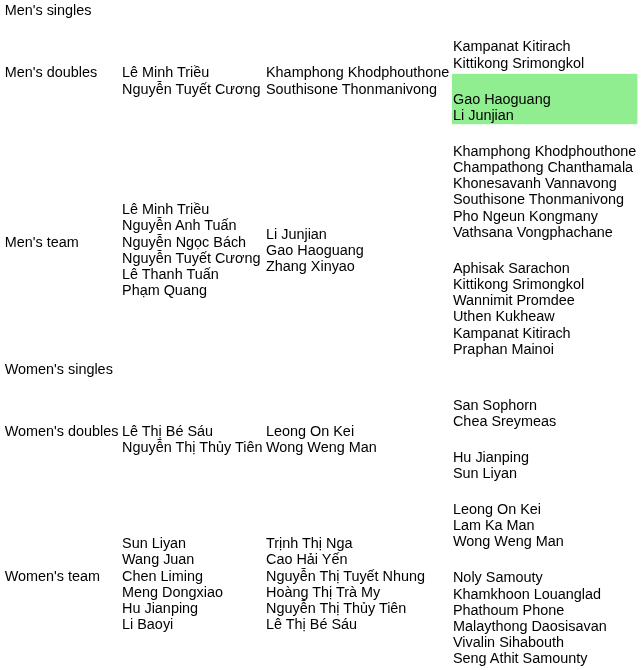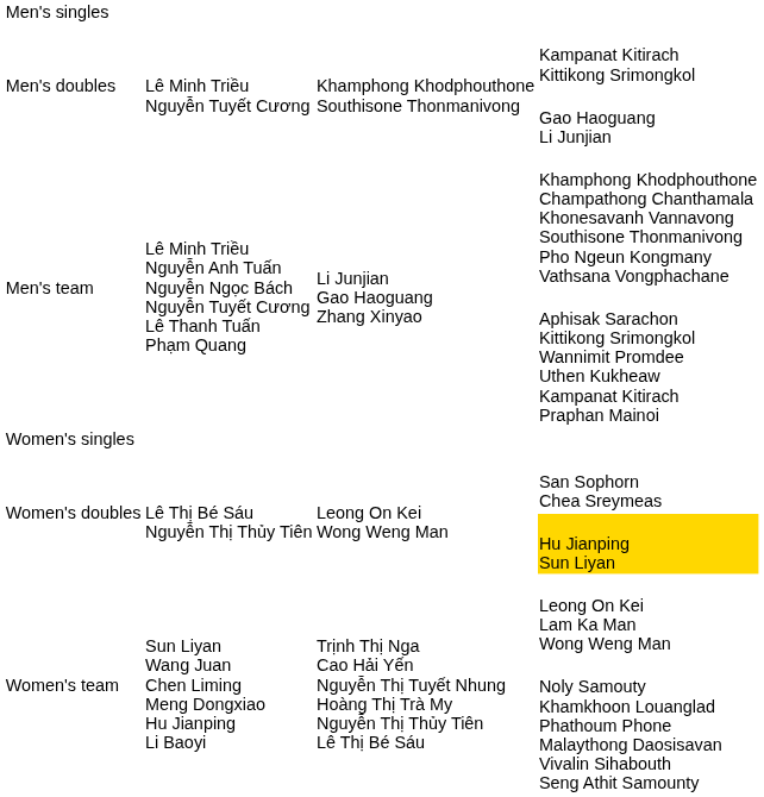Gao Haoguang Li Junjian | column 4: lightgreen background -> no background
Hu Jianping Sun Liyan | column 4: no background -> gold background
